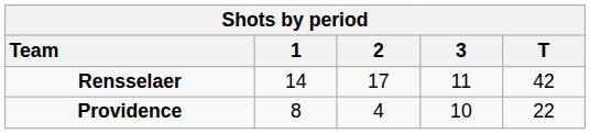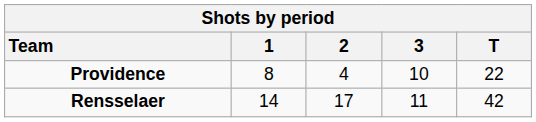rows swapped: Providence <-> Rensselaer
